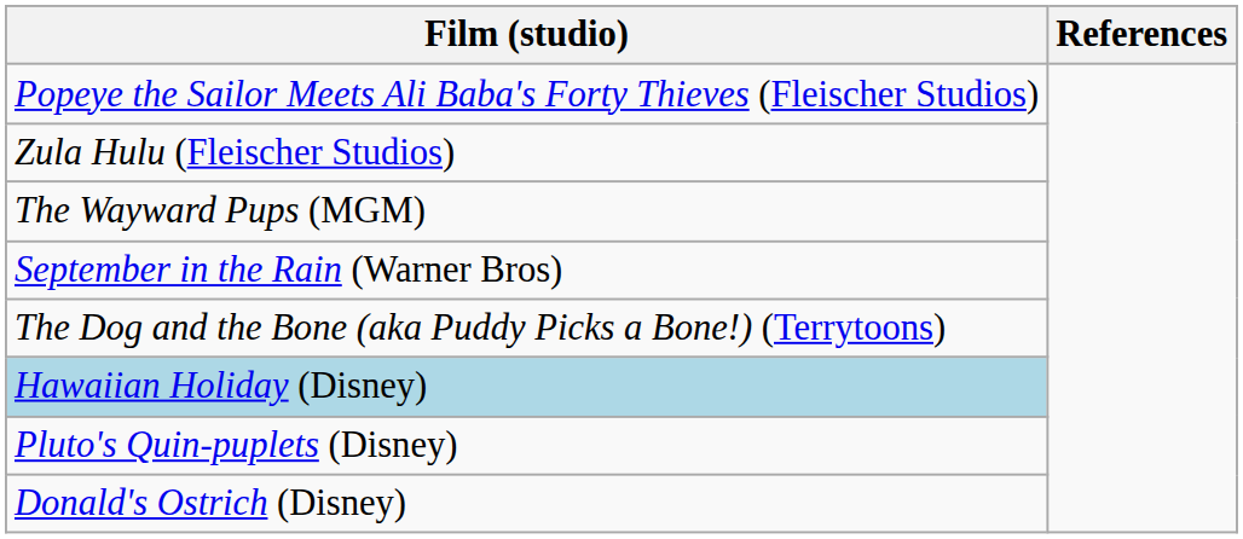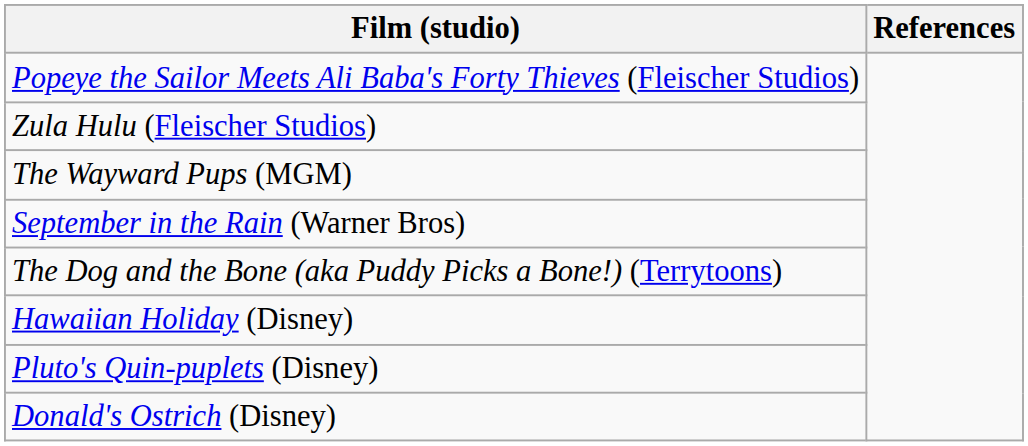Hawaiian Holiday (Disney) | Film (studio): lightblue background -> no background
